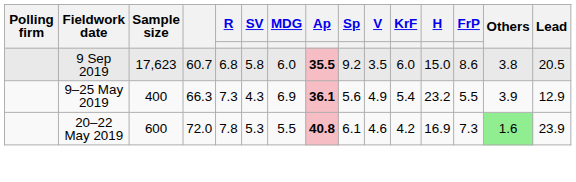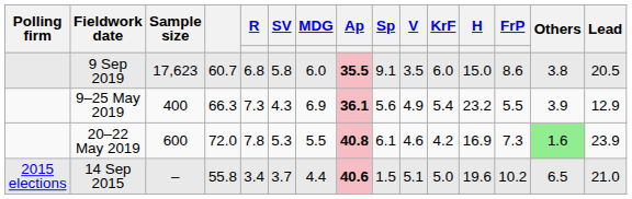9 Sep 2019 | Sp: 9.2 -> 9.1
+ row: 2015 elections | 14 Sep 2015 | – | 55.8 | 3.4 | 3.7 | 4.4 | 40.6 | 1.5 | 5.1 | 5.0 | 19.6 | 10.2 | 6.5 | 21.0
